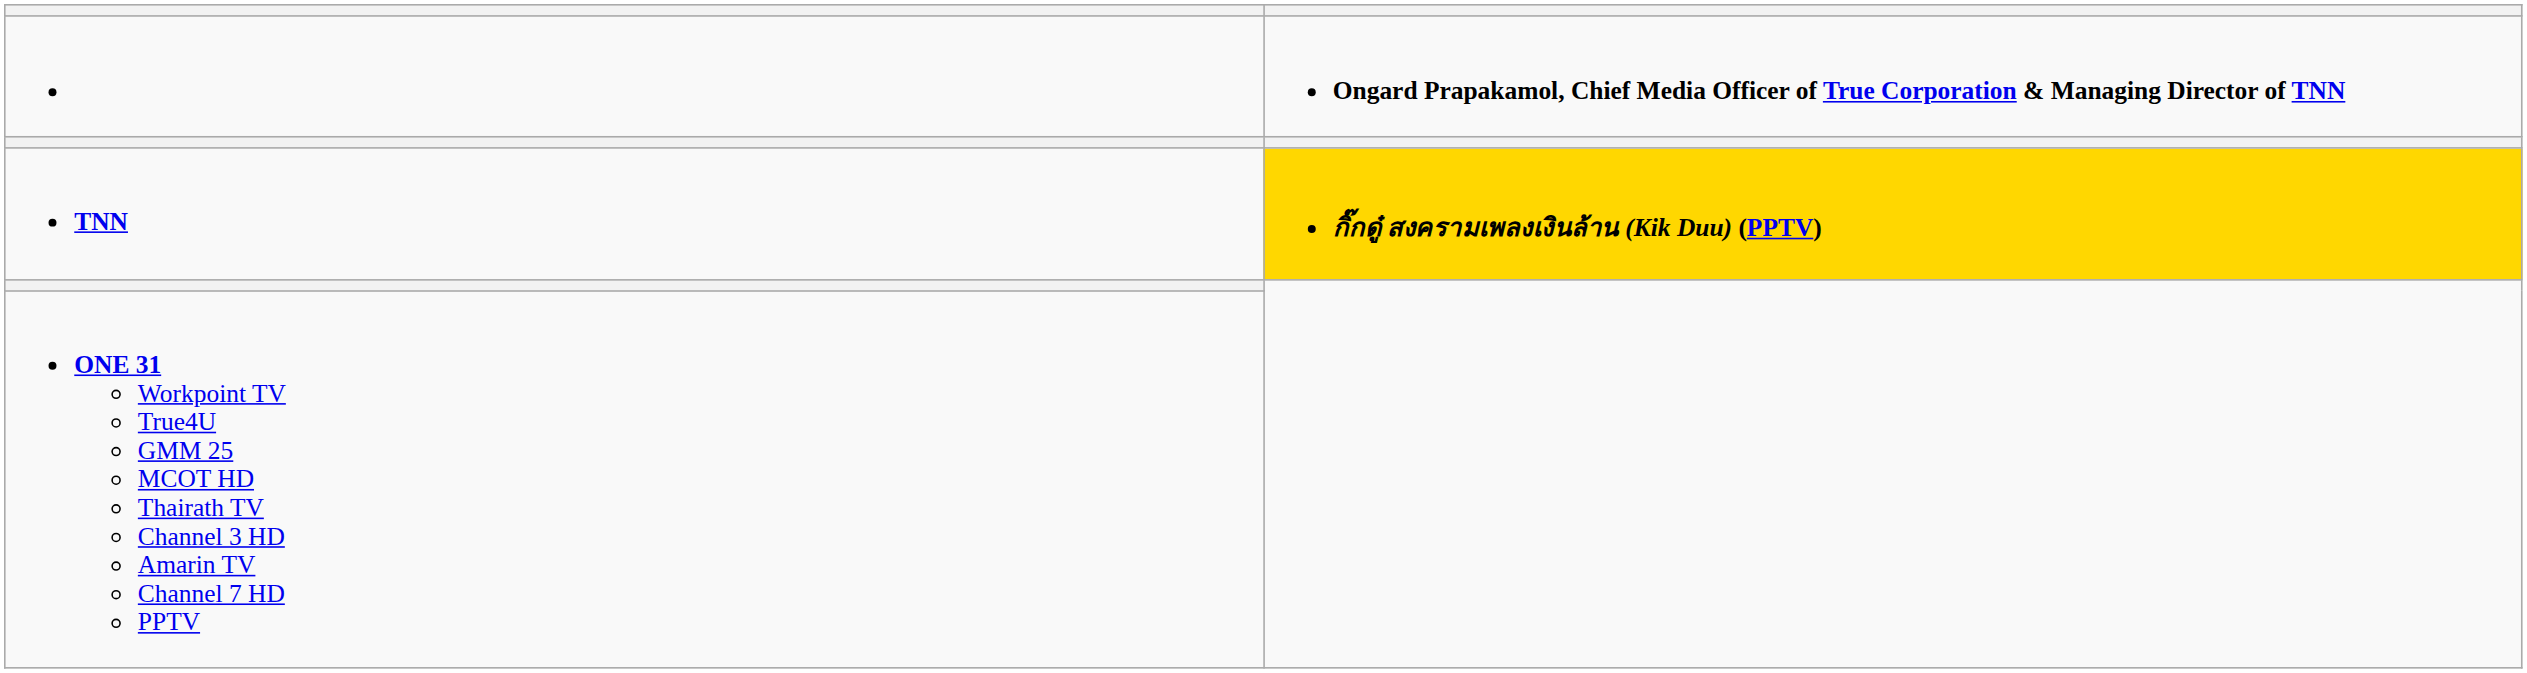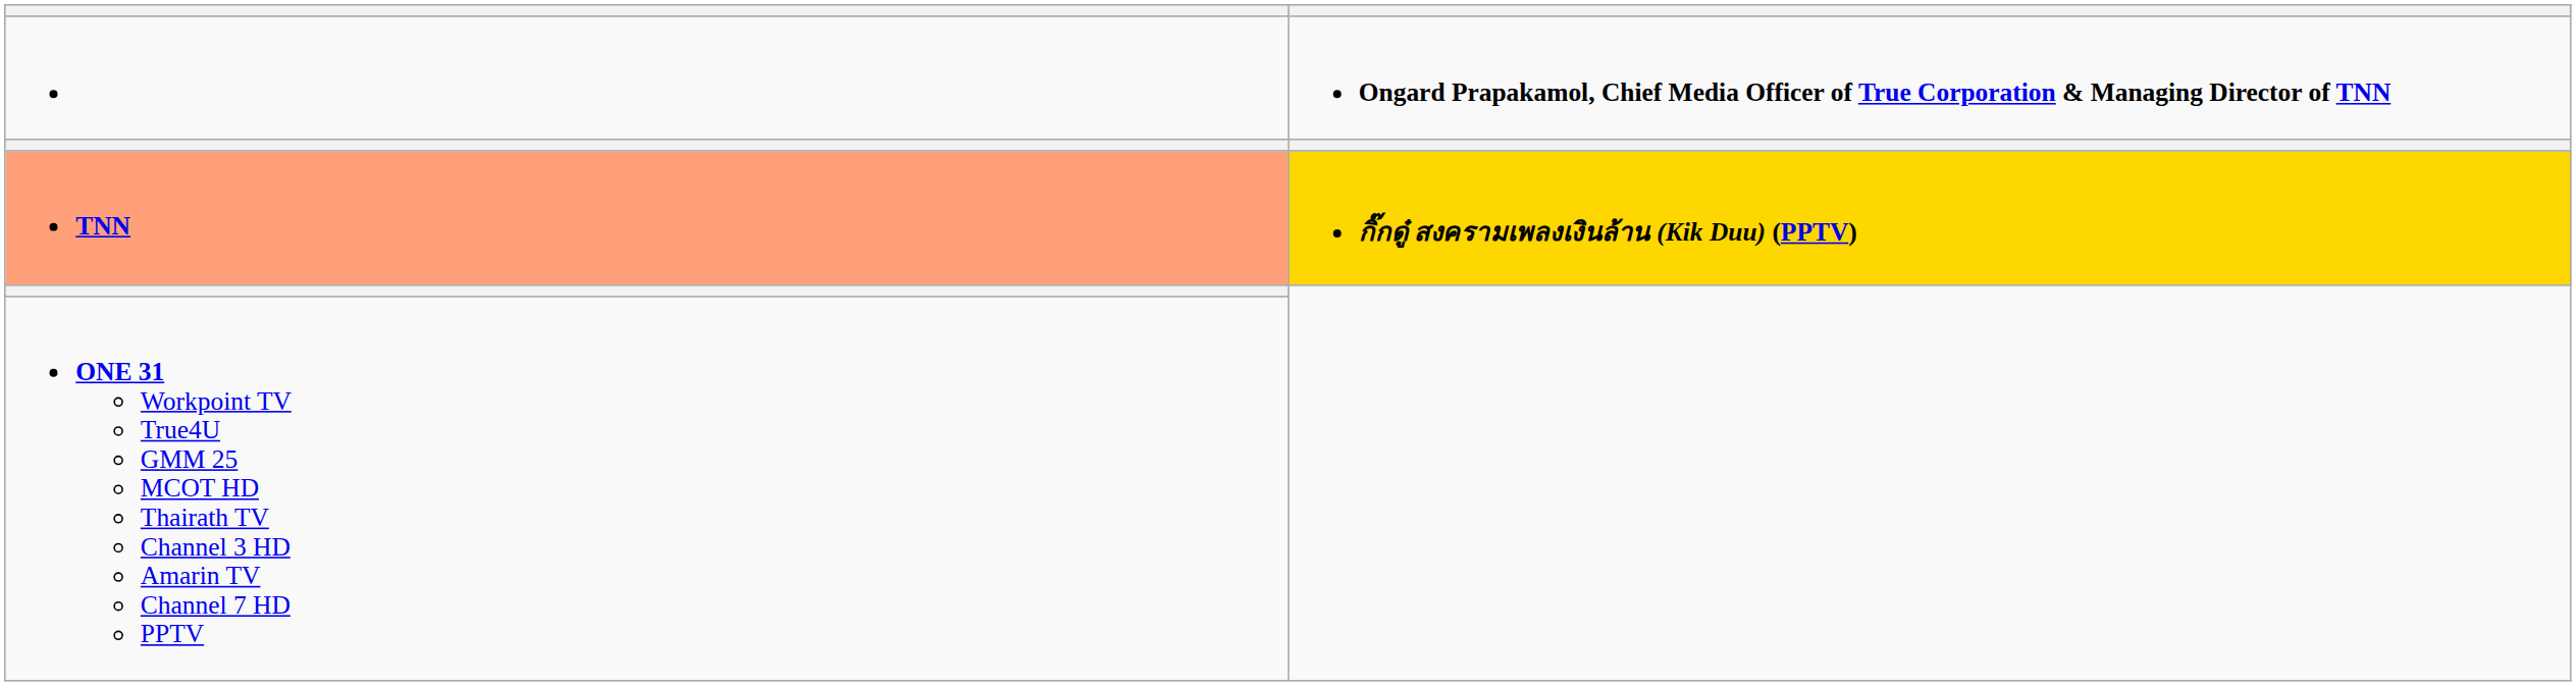row 4 | column 1: no background -> lightsalmon background
